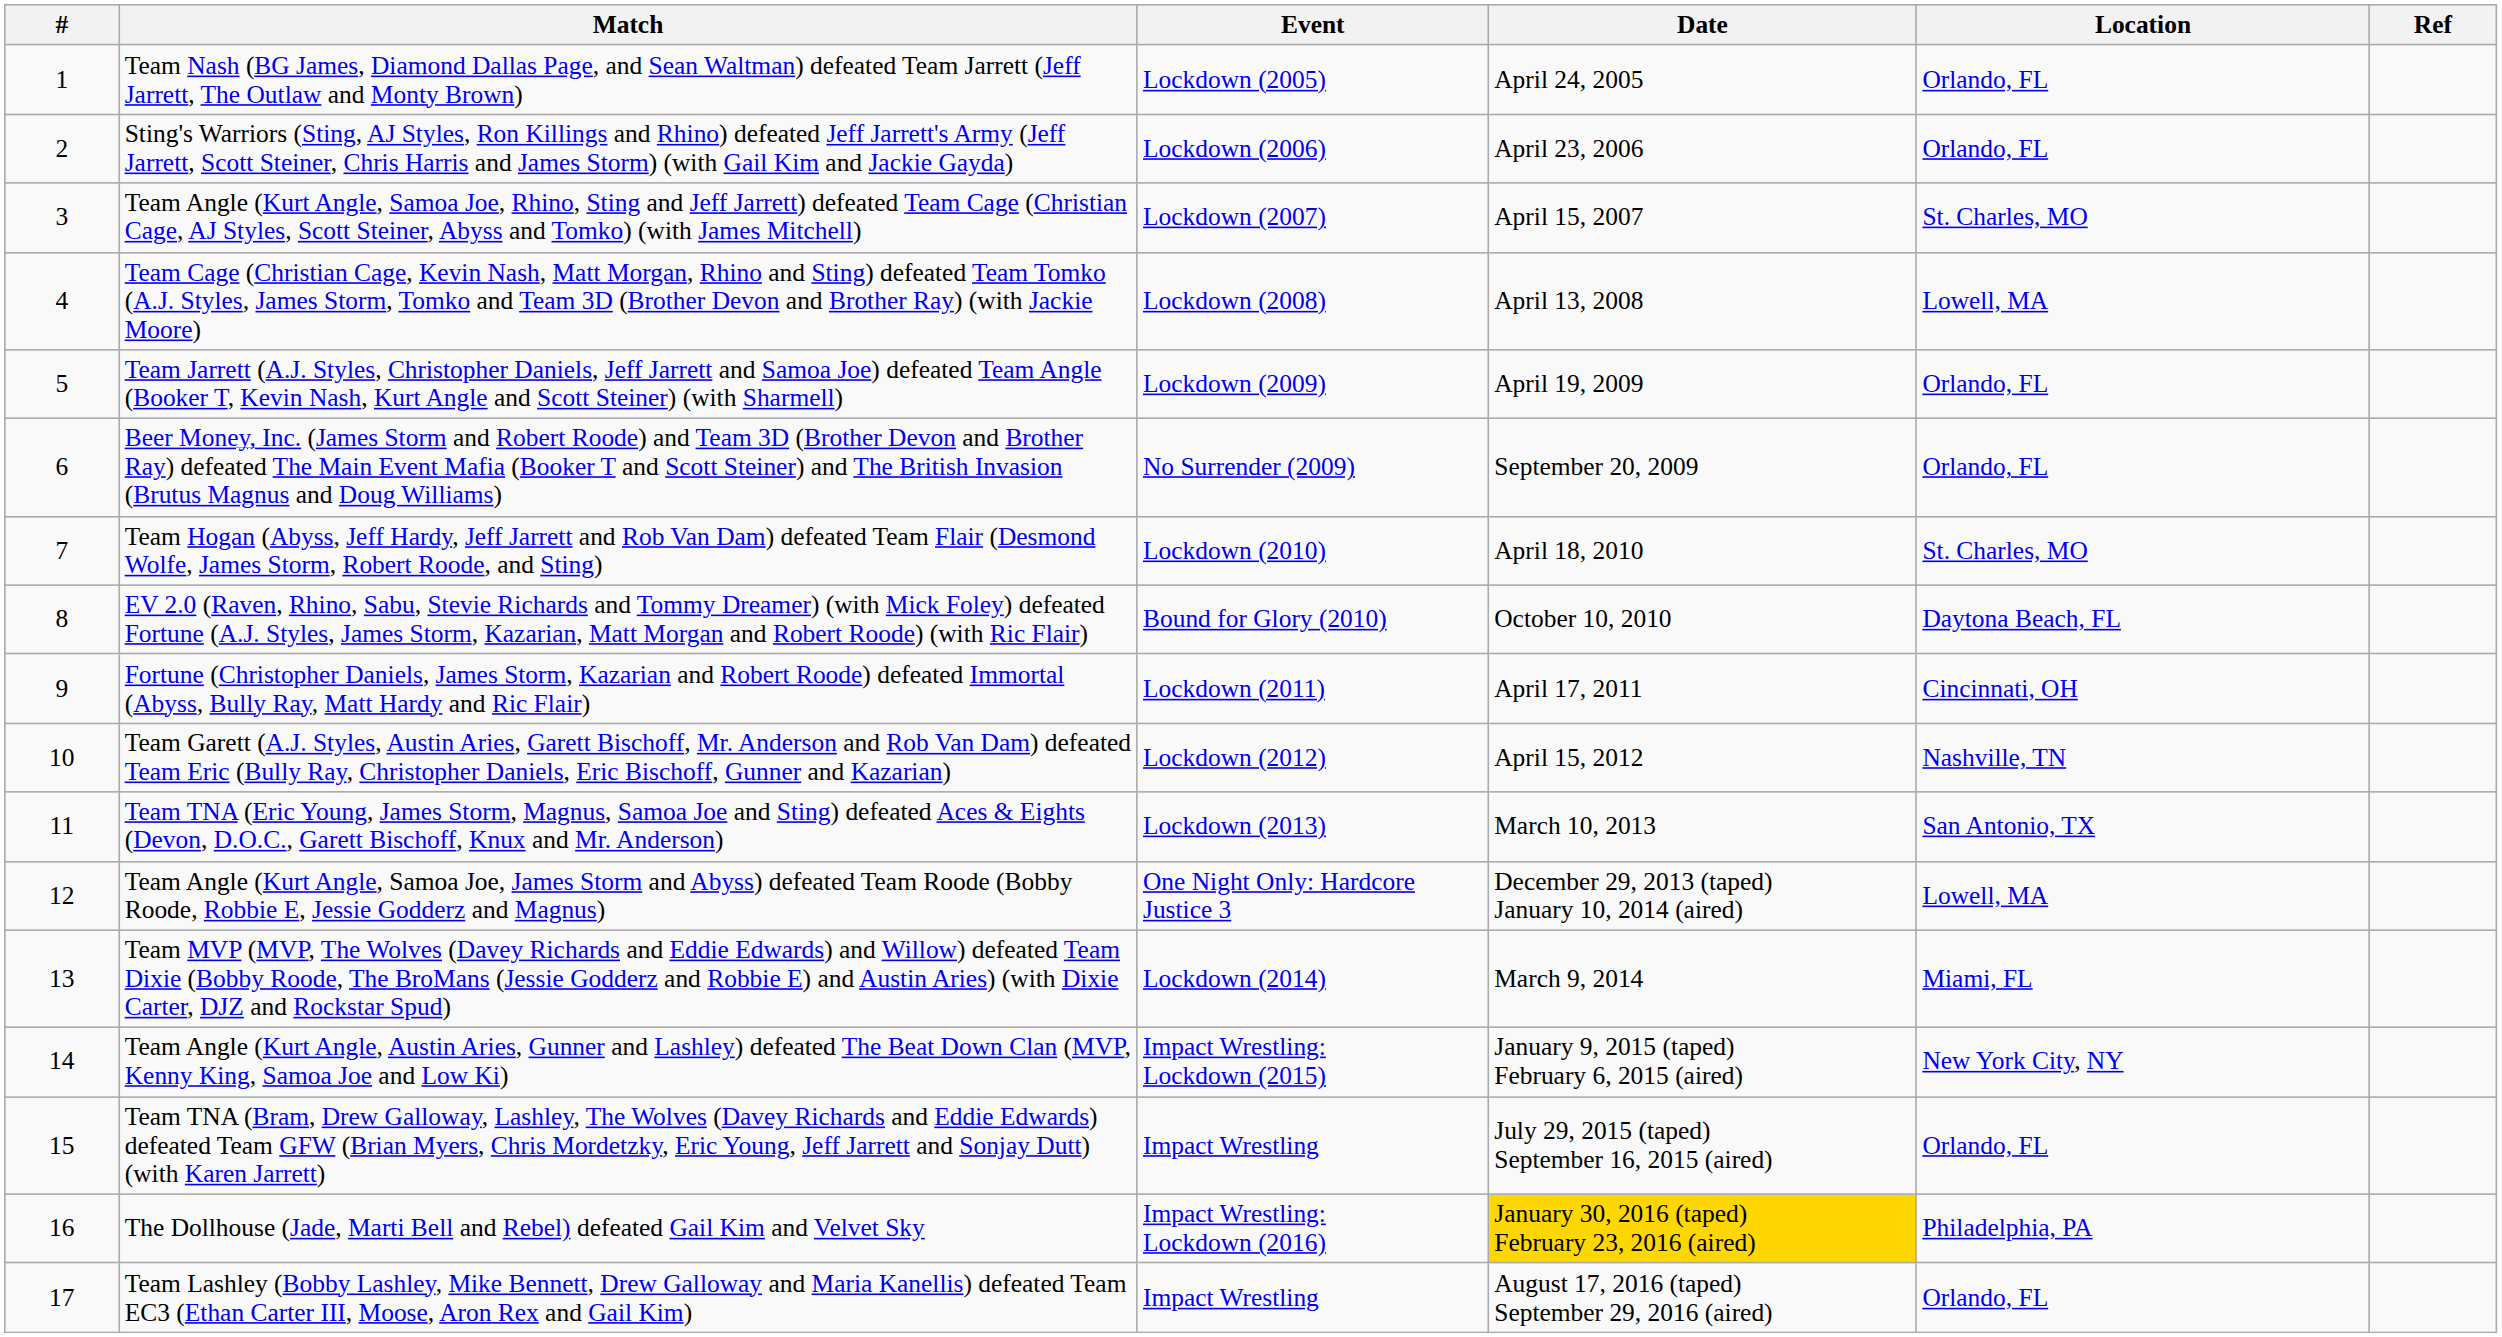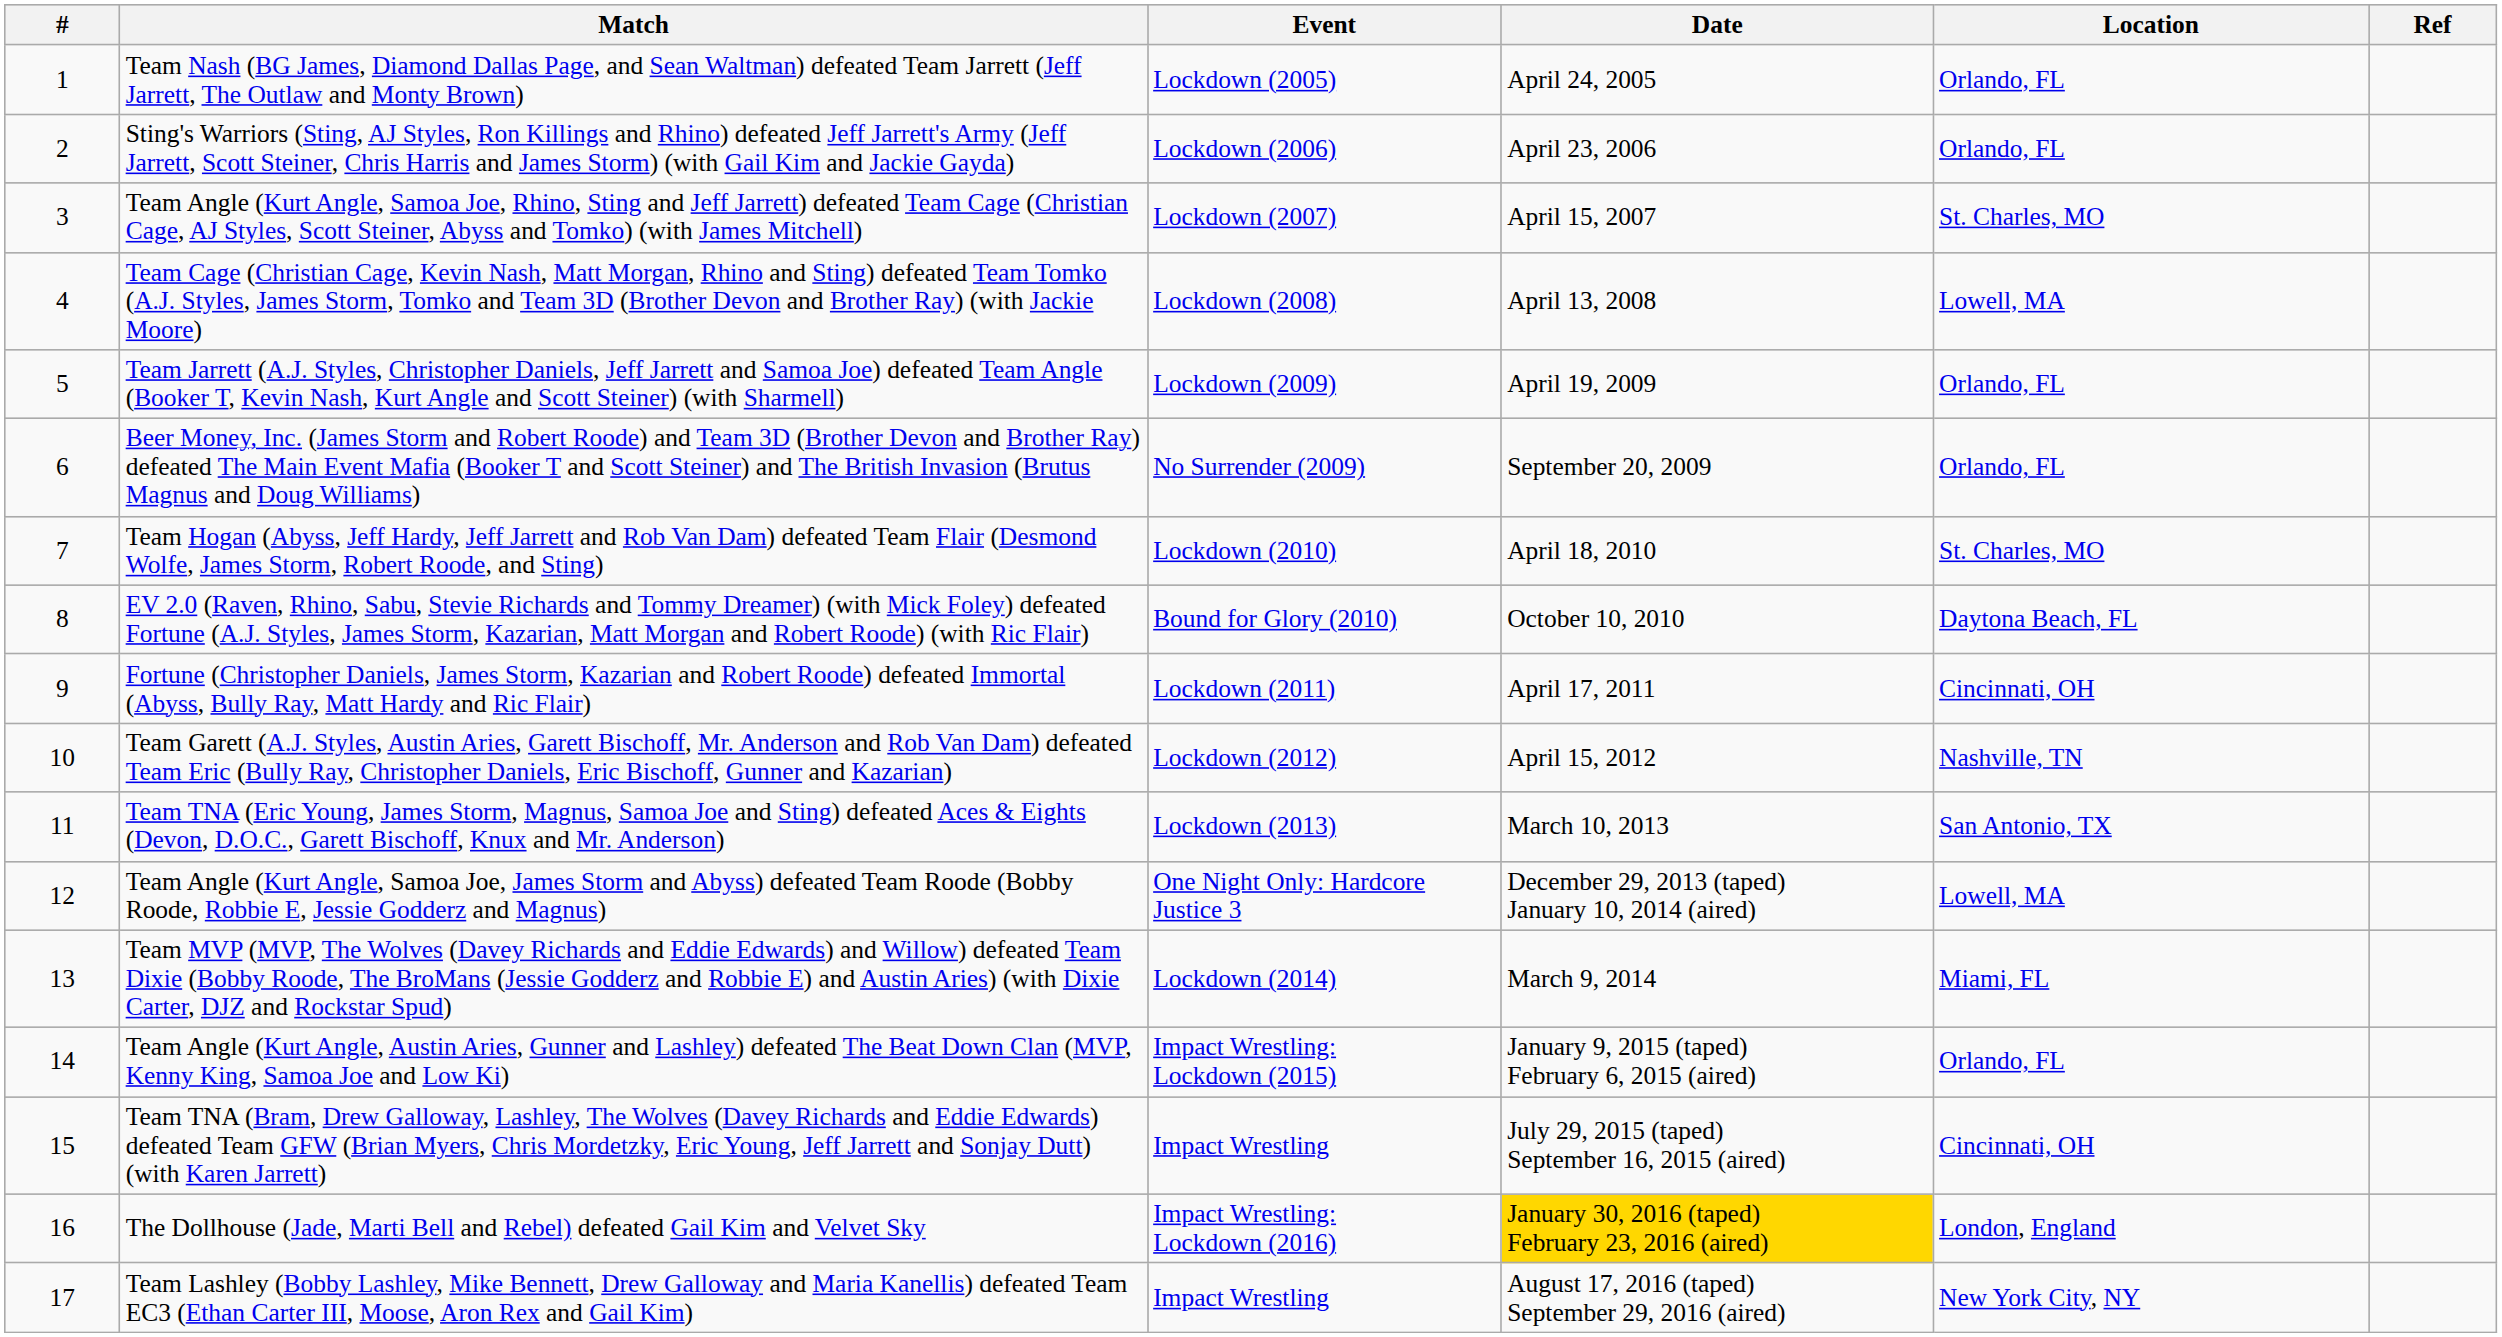row 15 | Location: New York City, NY -> Orlando, FL
row 16 | Location: Orlando, FL -> Cincinnati, OH
row 17 | Location: Philadelphia, PA -> London, England
row 18 | Location: Orlando, FL -> New York City, NY
